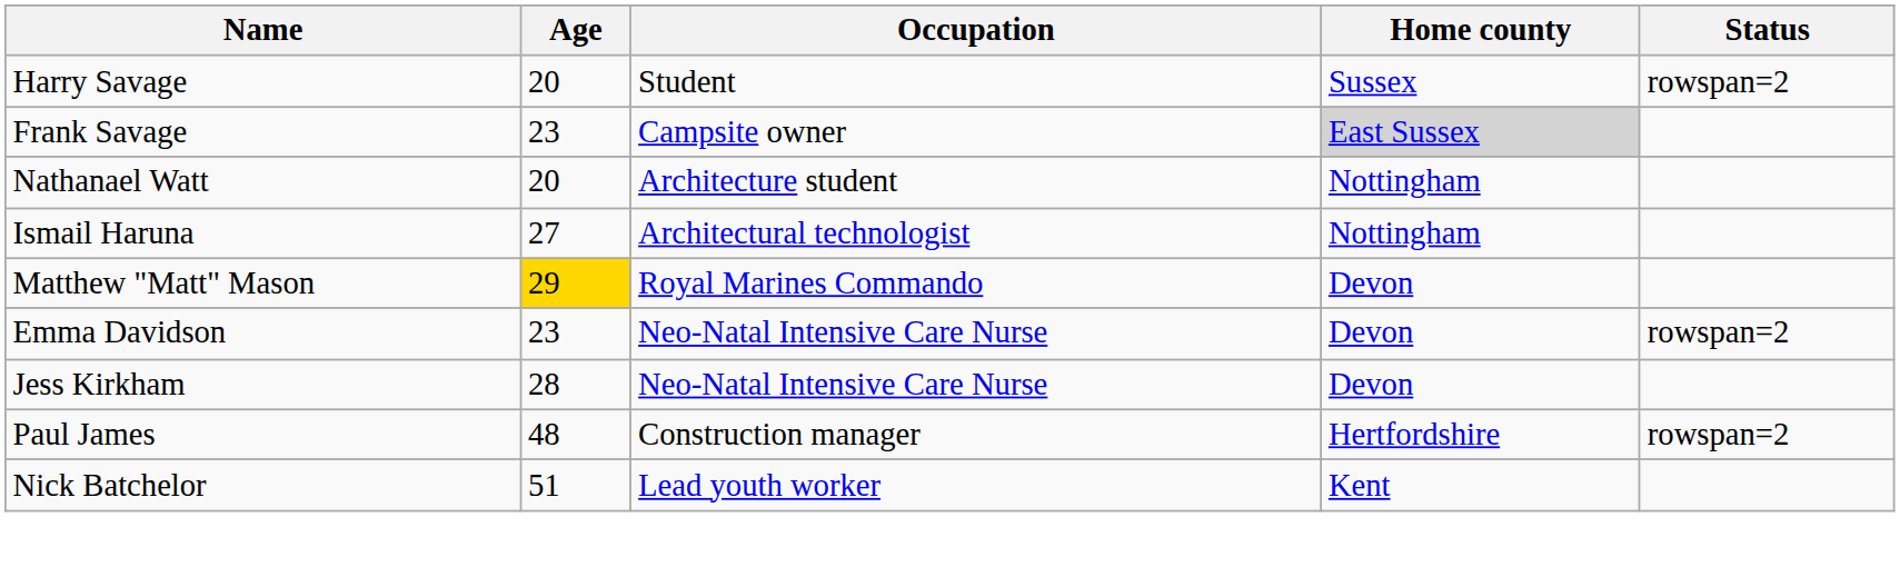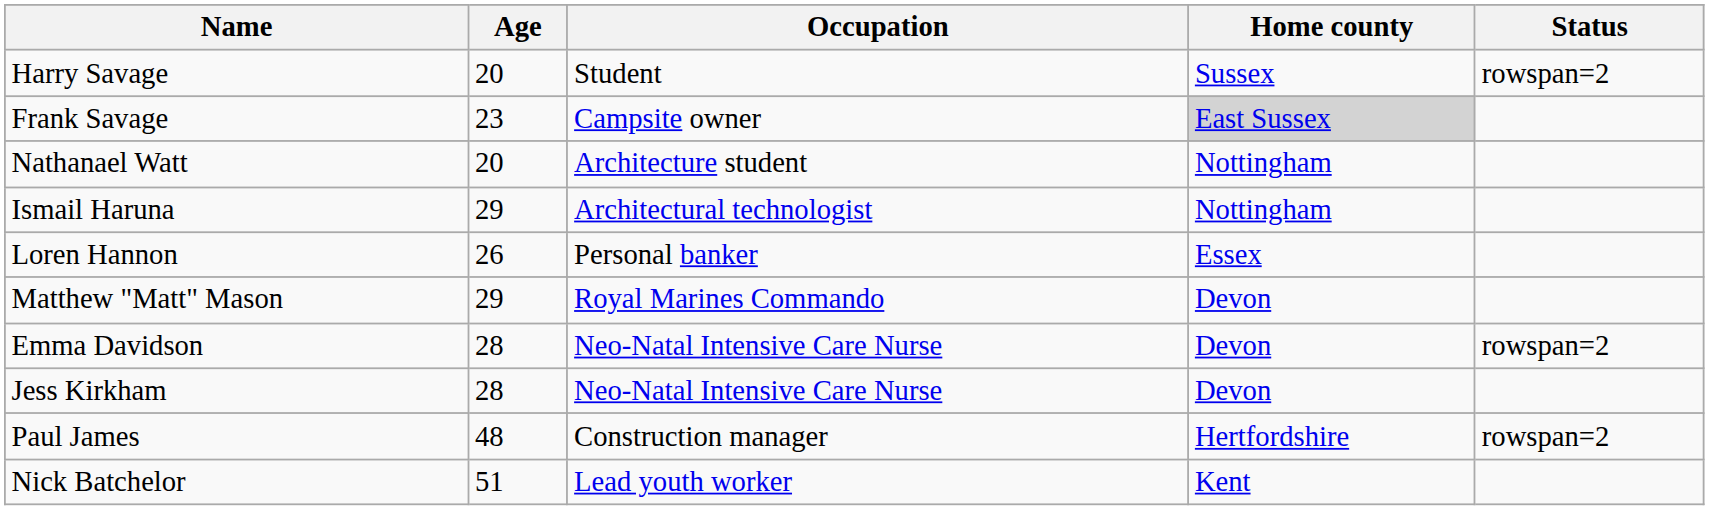Ismail Haruna | Age: 27 -> 29
+ row: Loren Hannon | 26 | Personal banker | Essex
Matthew "Matt" Mason | Age: gold background -> no background
Emma Davidson | Age: 23 -> 28
